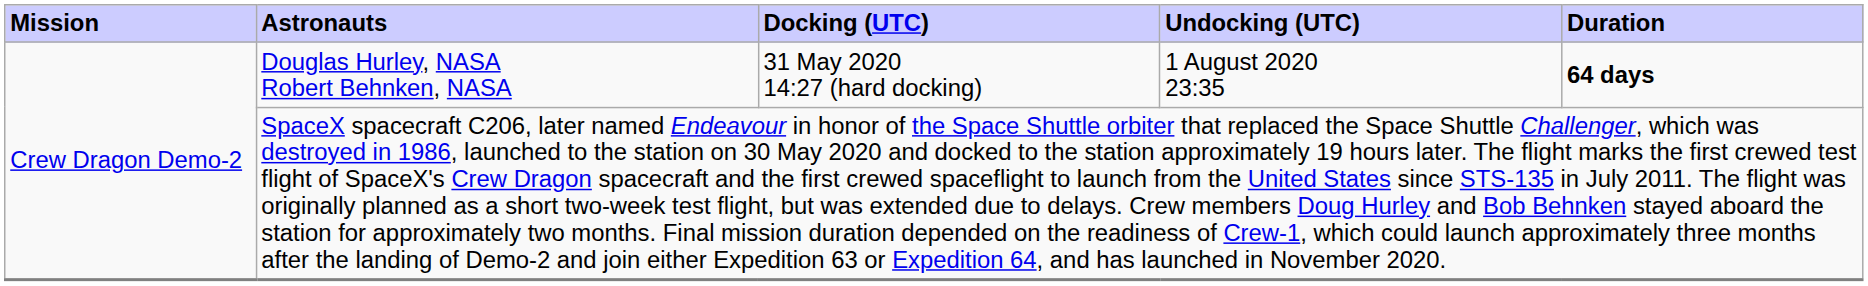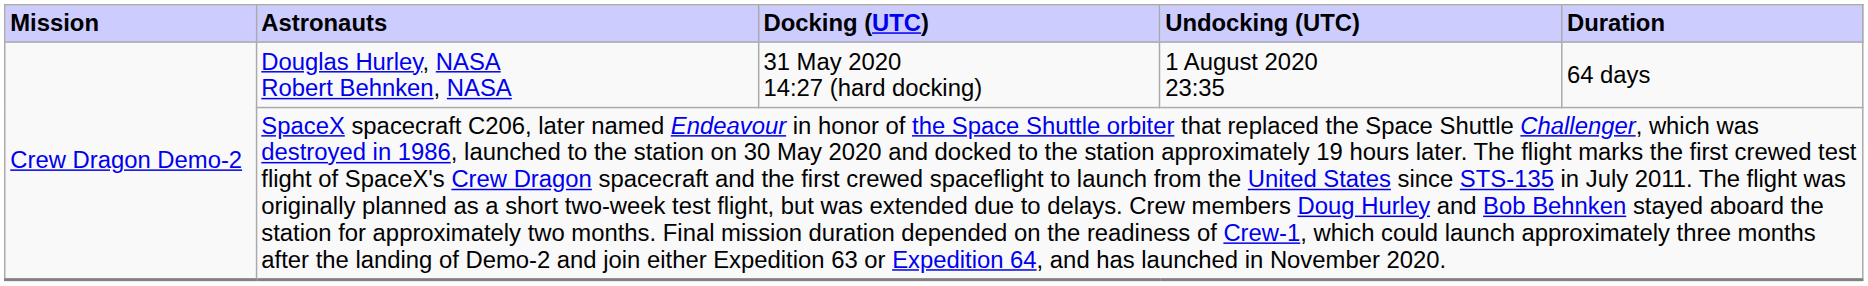Douglas Hurley, NASA Robert Behnken, NASA | Duration: bold -> normal
